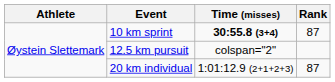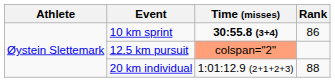10 km sprint | Rank: 87 -> 86
12.5 km pursuit | Time (misses): no background -> lightsalmon background
20 km individual | Rank: 87 -> 88
